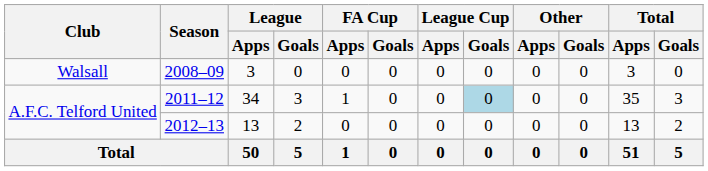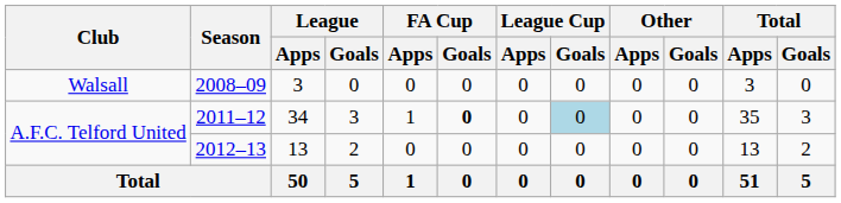2011–12 | FA Cup / Goals: normal -> bold
